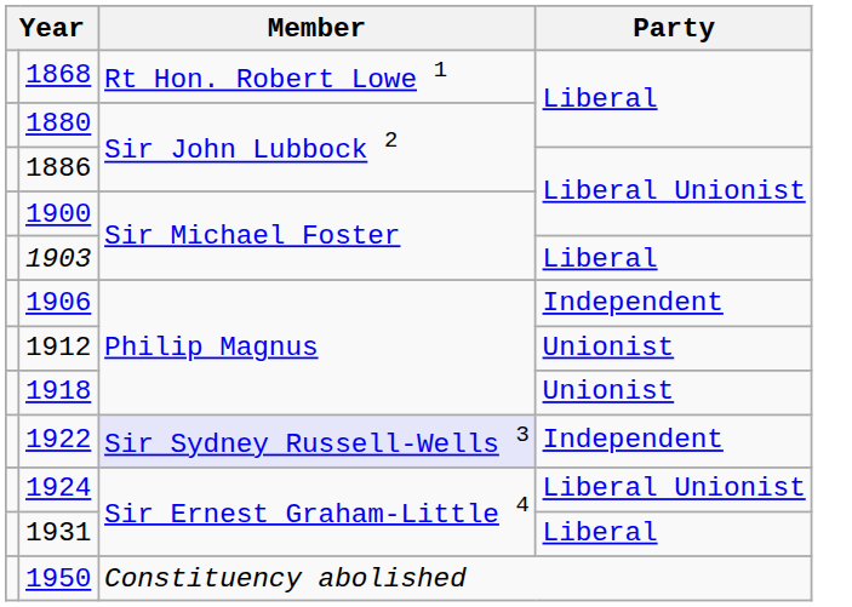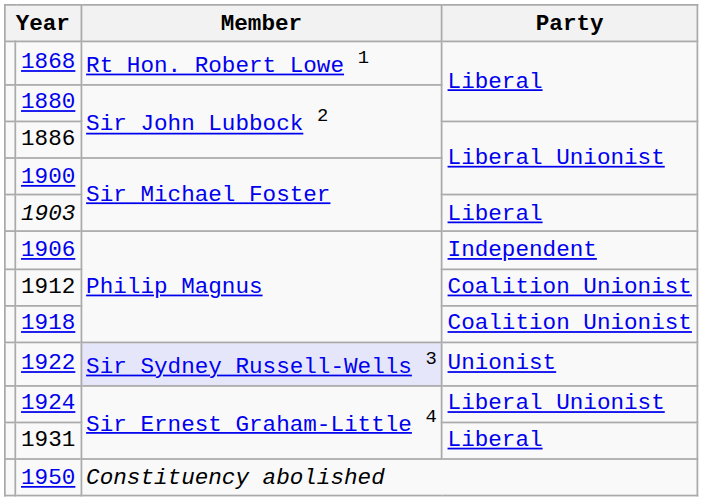1912 | Party: Unionist -> Coalition Unionist
1918 | Party: Unionist -> Coalition Unionist
1922 | Party: Independent -> Unionist
